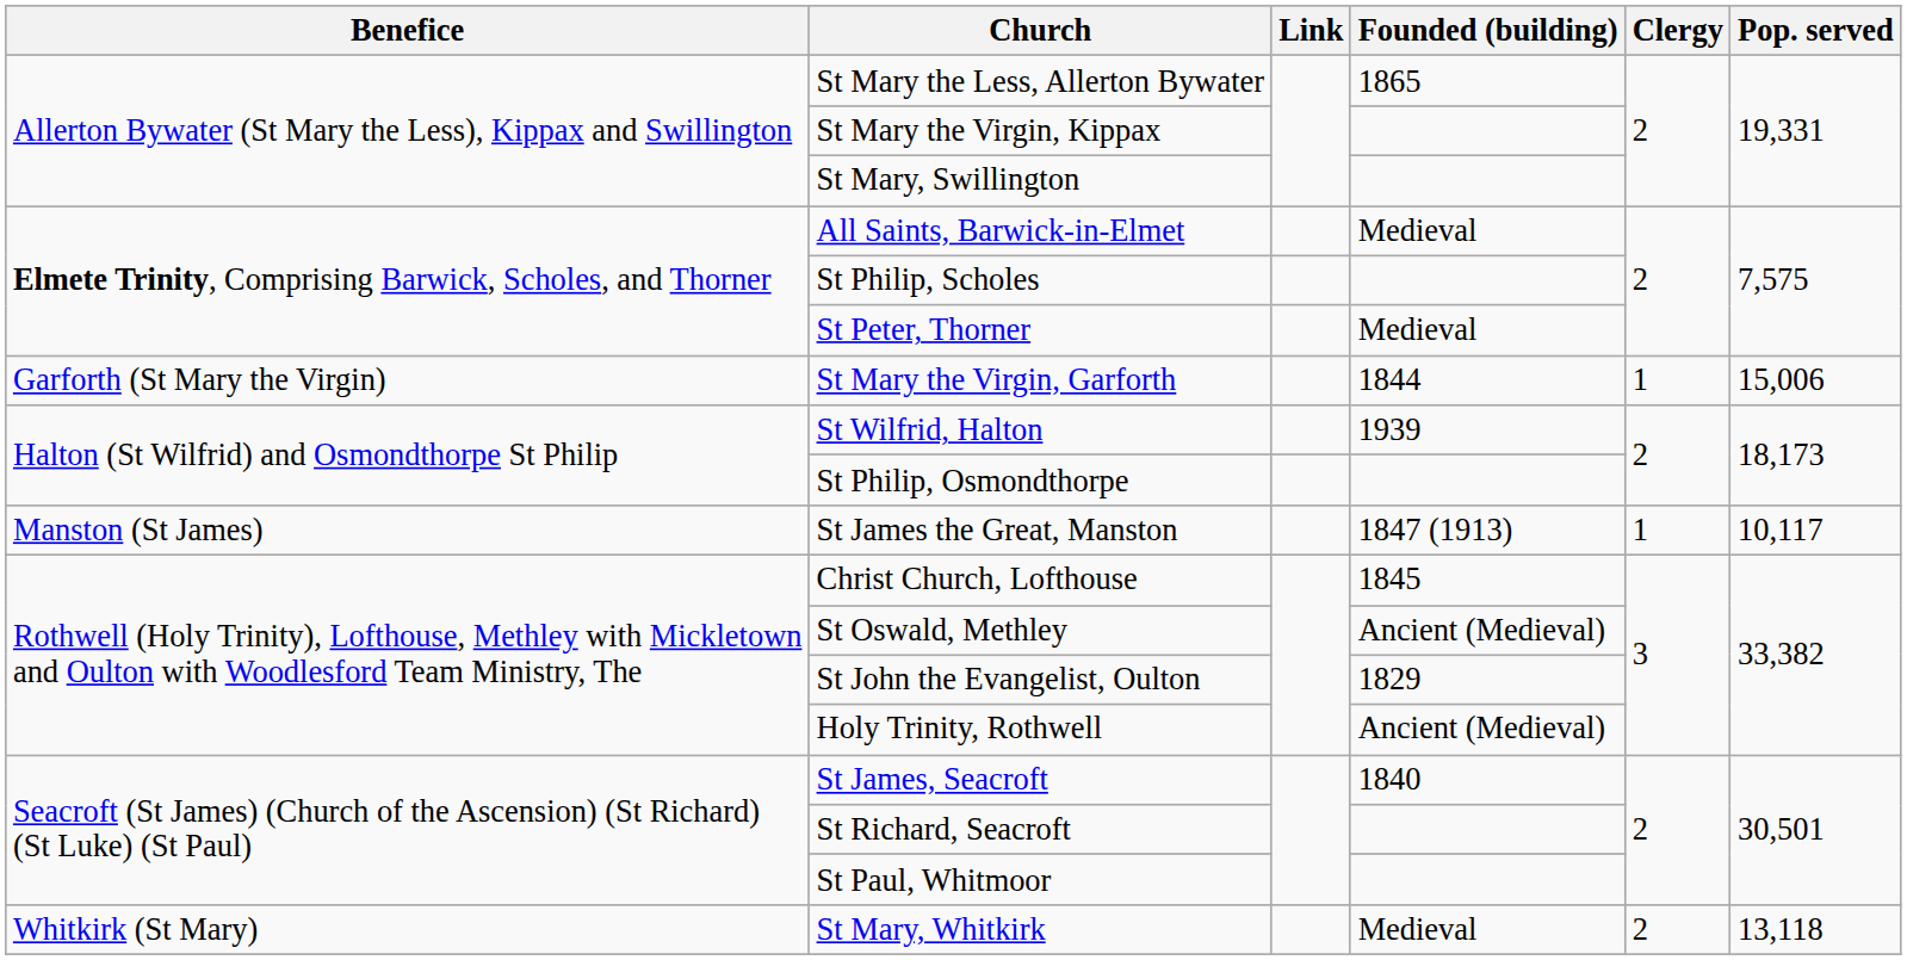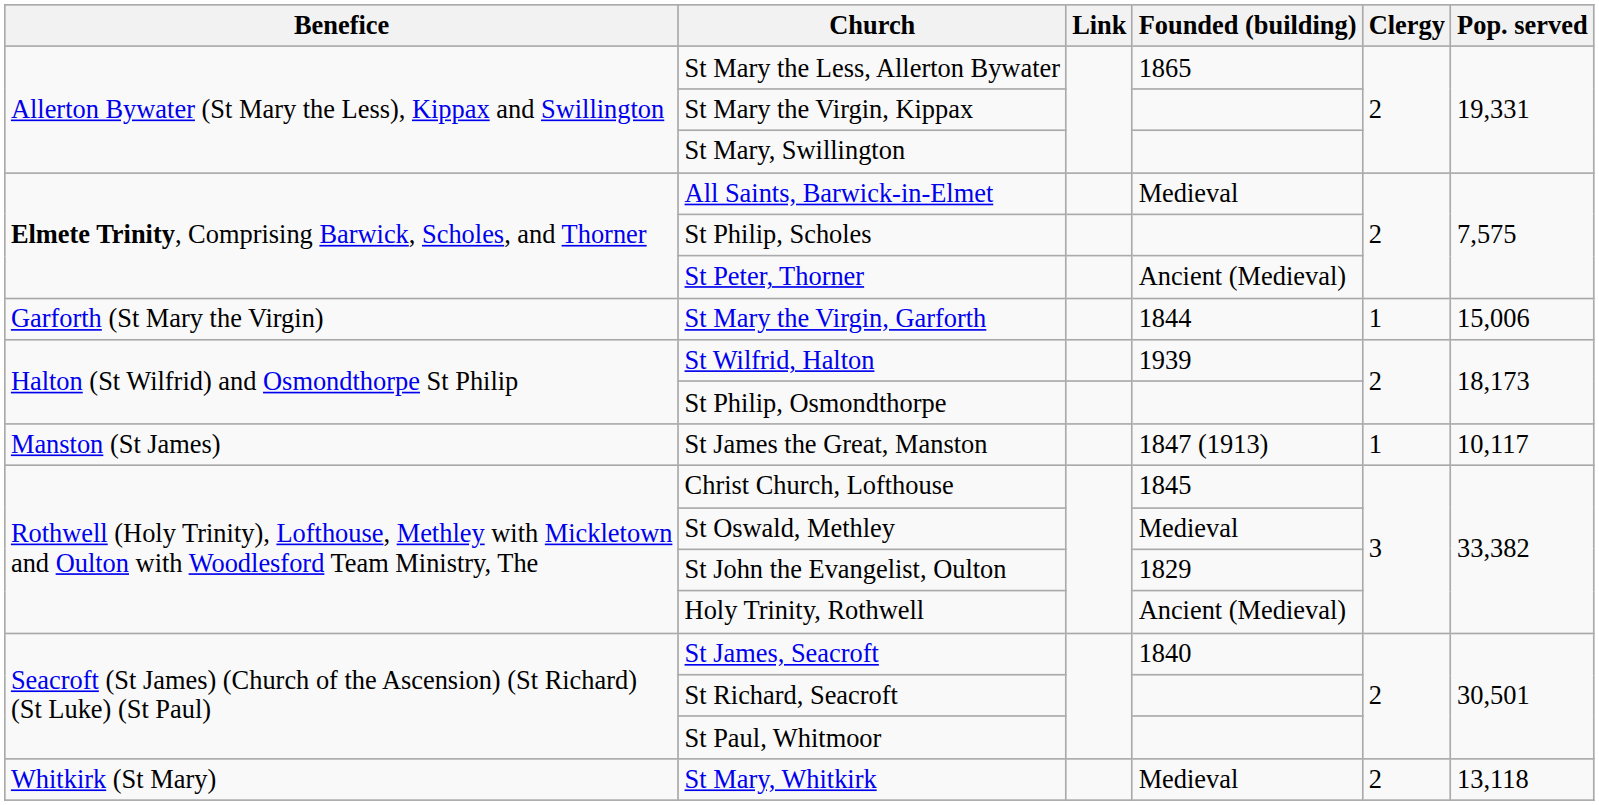St Peter, Thorner | Founded (building): Medieval -> Ancient (Medieval)
St Oswald, Methley | Founded (building): Ancient (Medieval) -> Medieval
